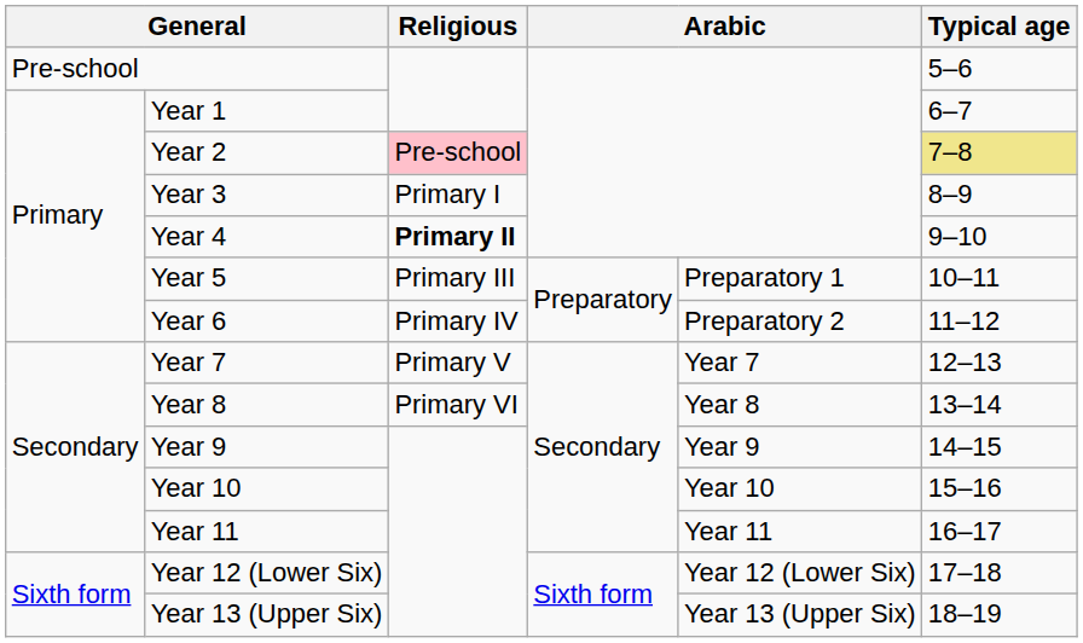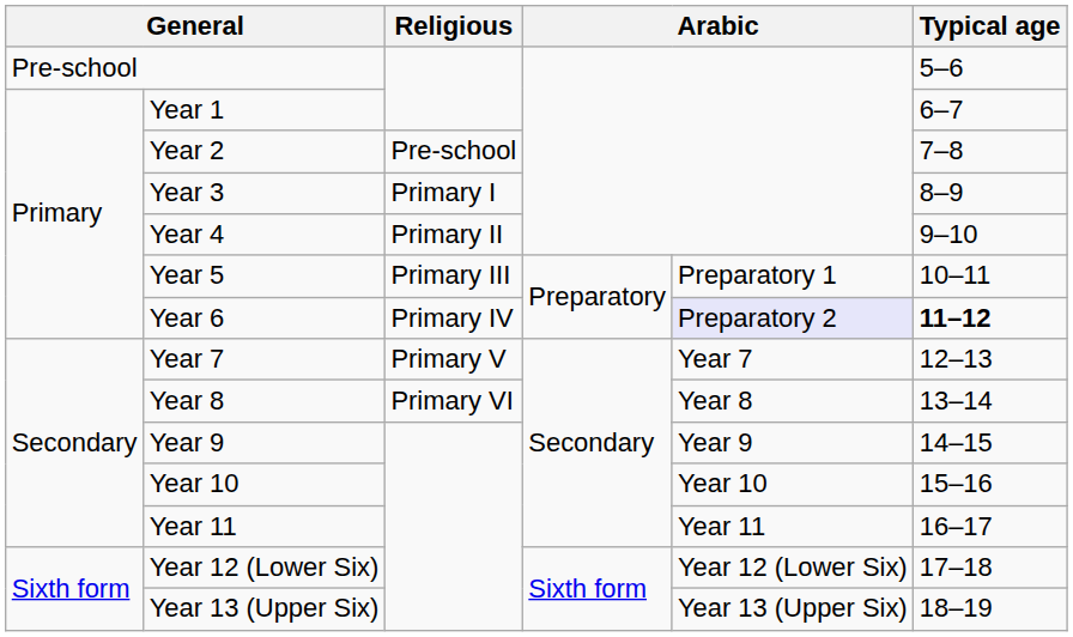Year 2 | Religious: pink background -> no background
Year 2 | Typical age: khaki background -> no background
Year 4 | Religious: bold -> normal
Year 6 | column 5: no background -> lavender background
Year 6 | Typical age: normal -> bold
